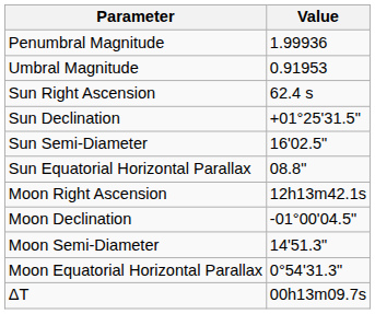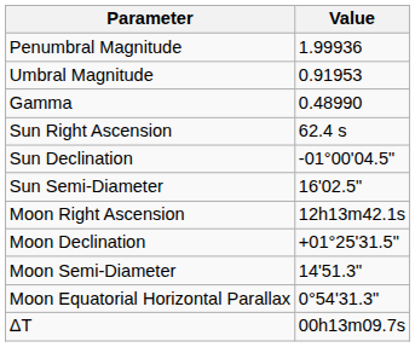+ row: Gamma | 0.48990
Sun Declination | Value: +01°25'31.5" -> -01°00'04.5"
- row: Sun Equatorial Horizontal Parallax | 08.8"
Moon Declination | Value: -01°00'04.5" -> +01°25'31.5"
